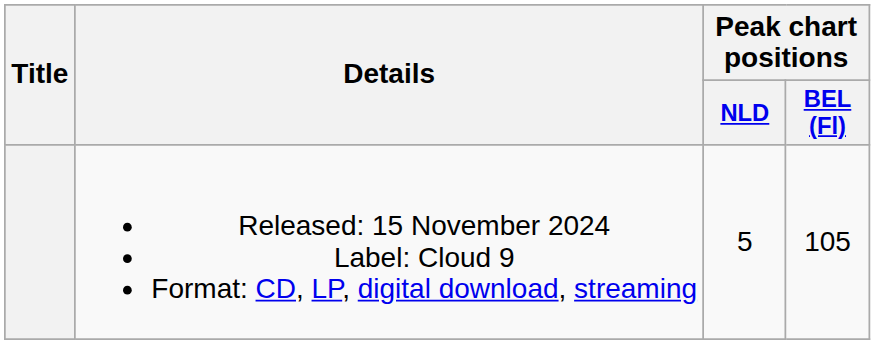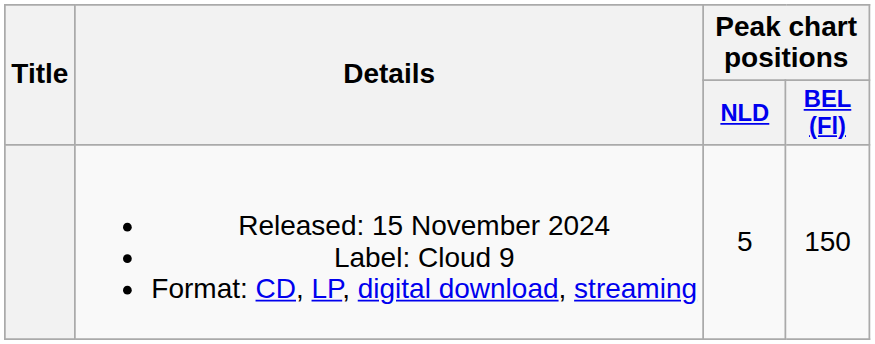row 3 | Peak chart positions / BEL (Fl): 105 -> 150
